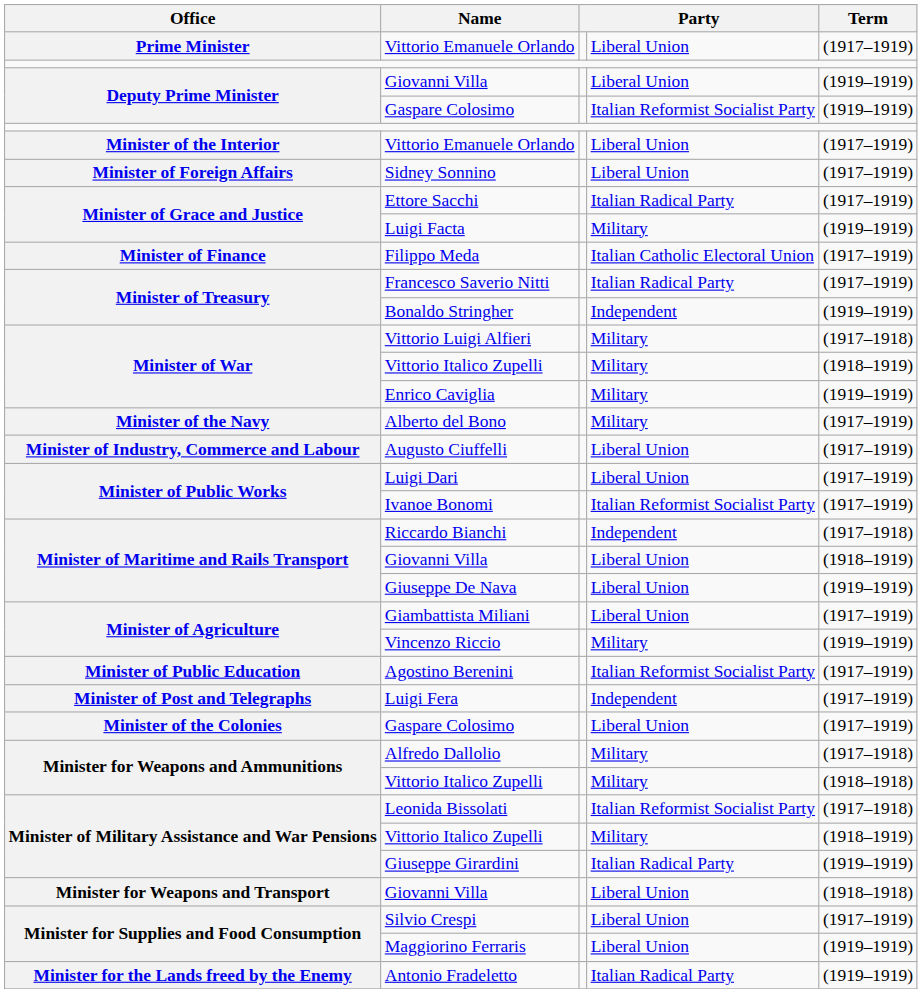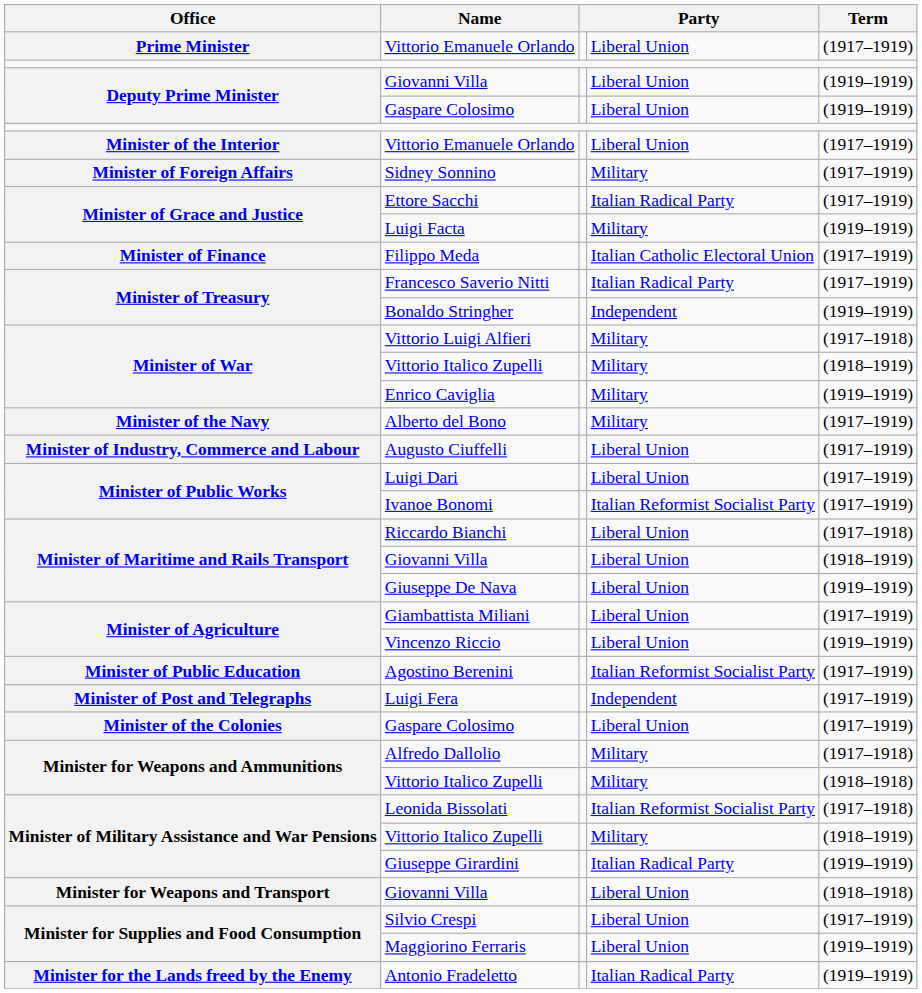Deputy Prime Minister / Gaspare Colosimo | column 4: Italian Reformist Socialist Party -> Liberal Union
Sidney Sonnino | column 4: Liberal Union -> Military
Riccardo Bianchi | column 4: Independent -> Liberal Union
Vincenzo Riccio | column 4: Military -> Liberal Union
